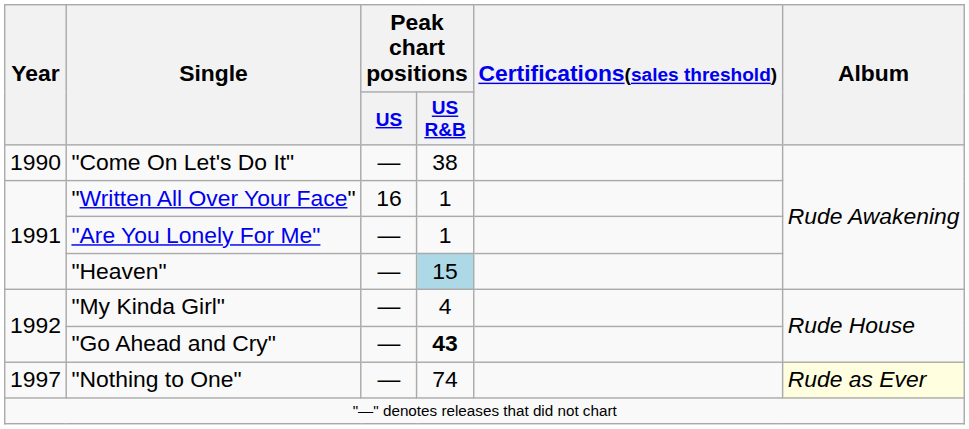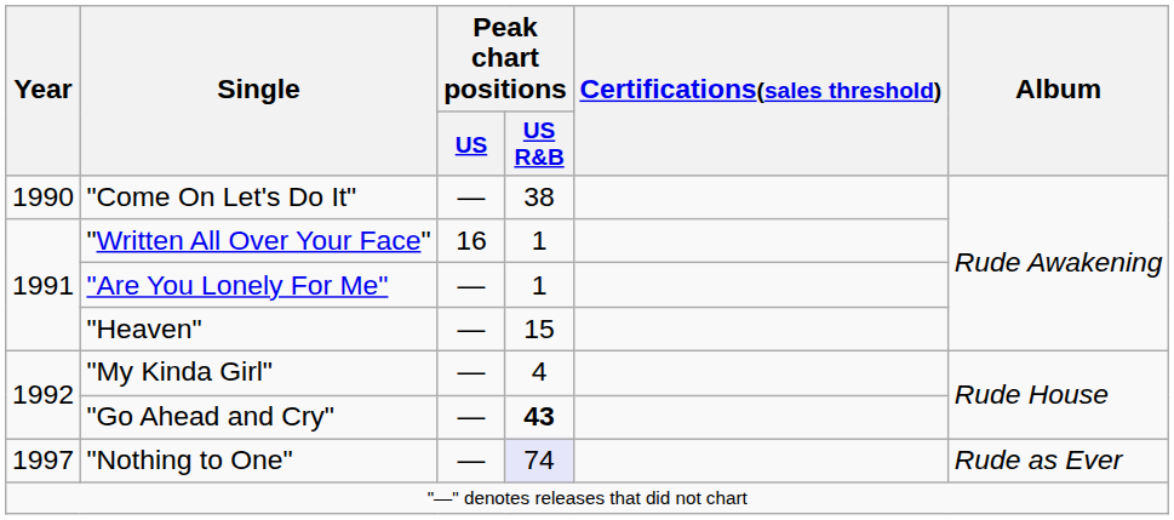"Heaven" | Peak chart positions / US R&B: lightblue background -> no background
"Nothing to One" | Peak chart positions / US R&B: no background -> lavender background
"Nothing to One" | Album: lightyellow background -> no background
